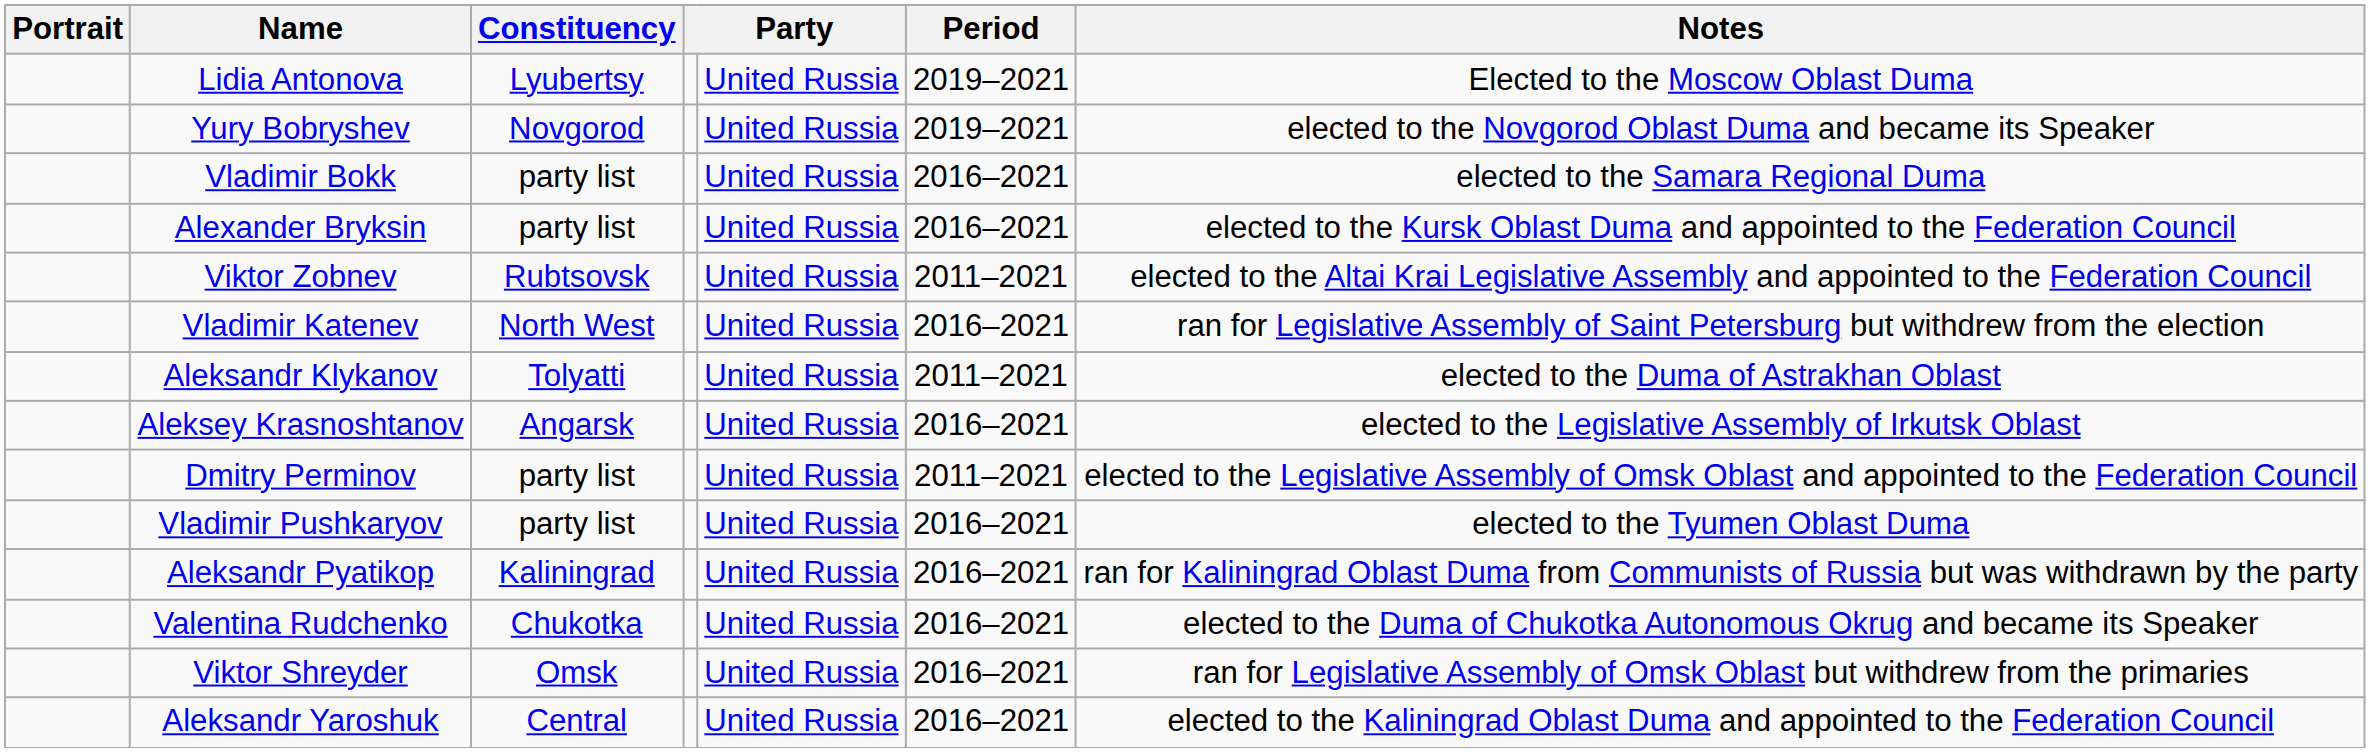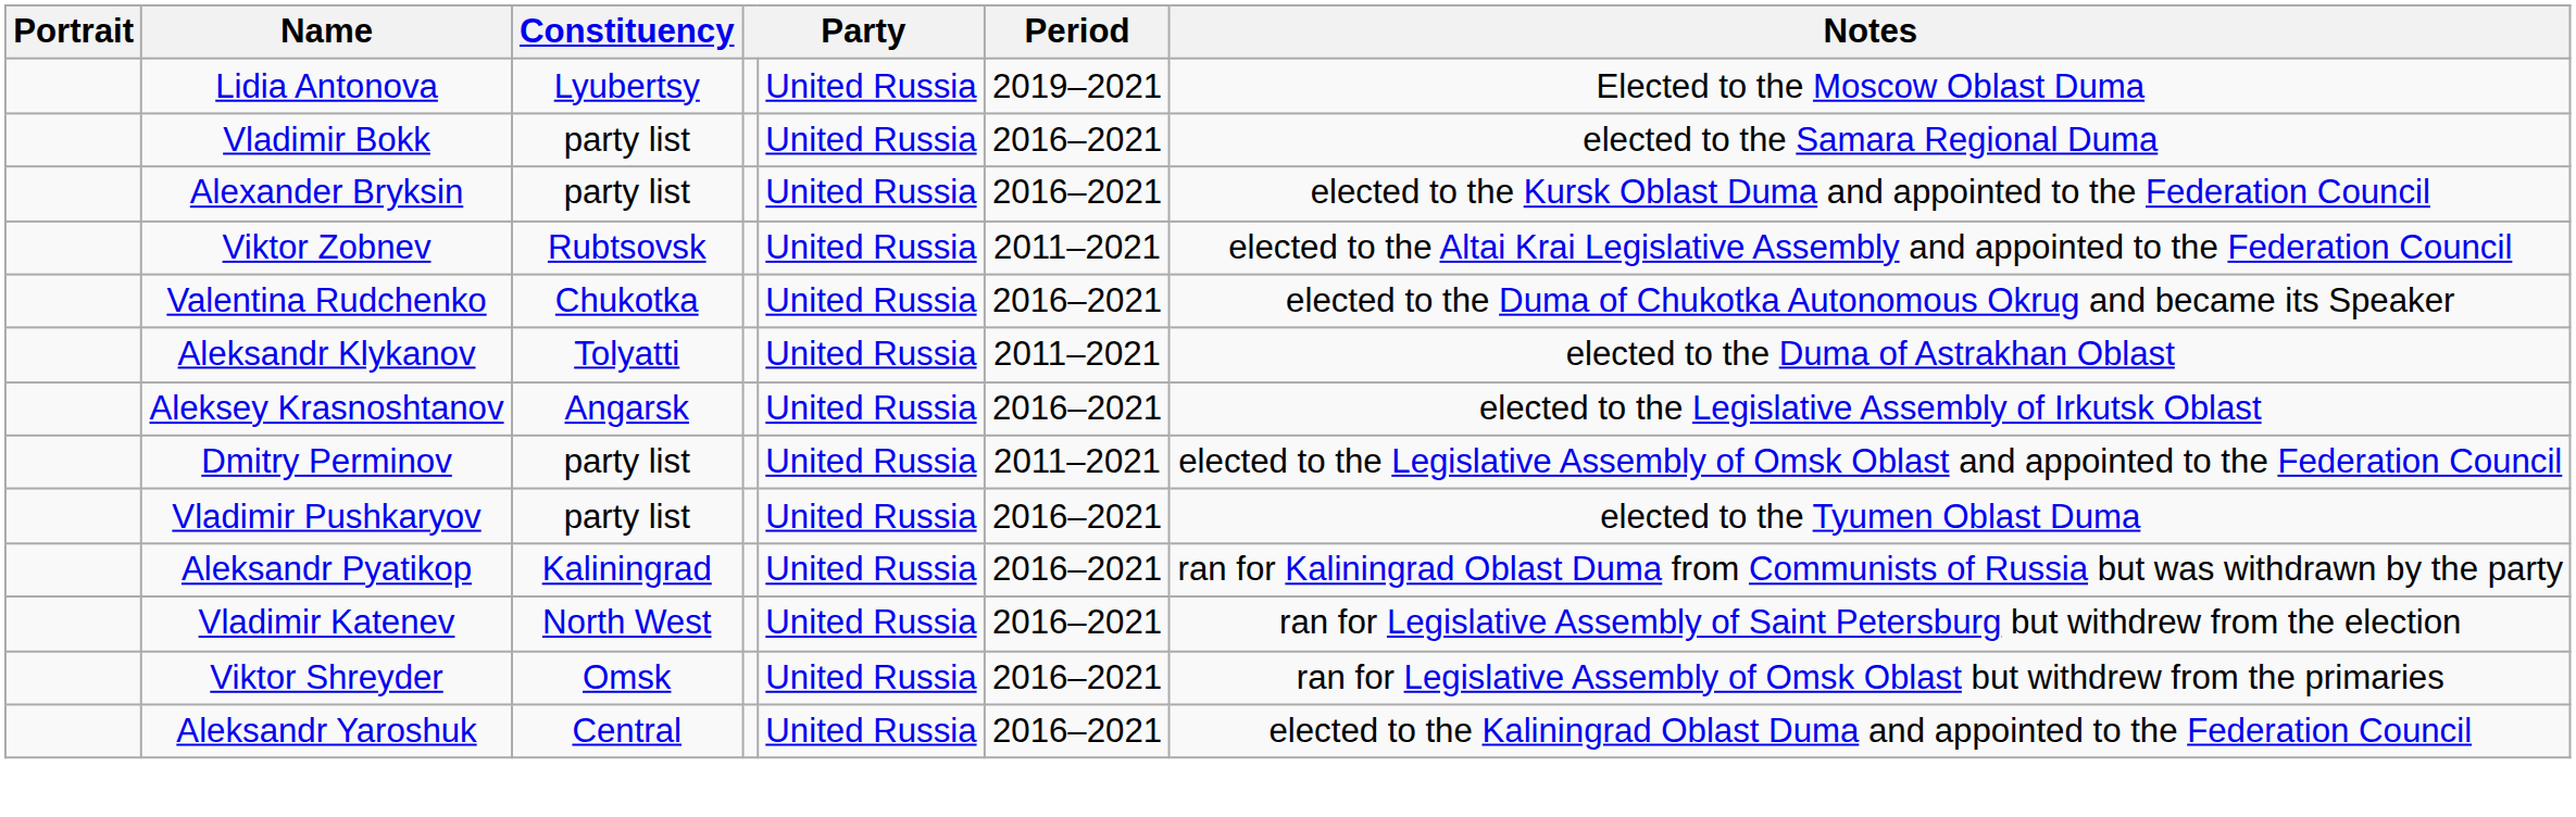- row: Yury Bobryshev | Novgorod | United Russia | 2019–2021 | elected to the Novgorod Oblast Duma and became its Speaker
rows swapped: Vladimir Katenev <-> Valentina Rudchenko
